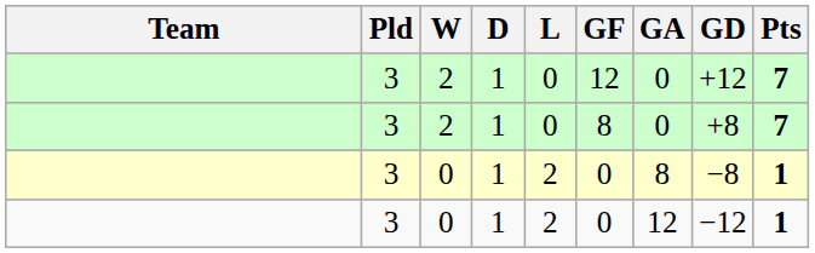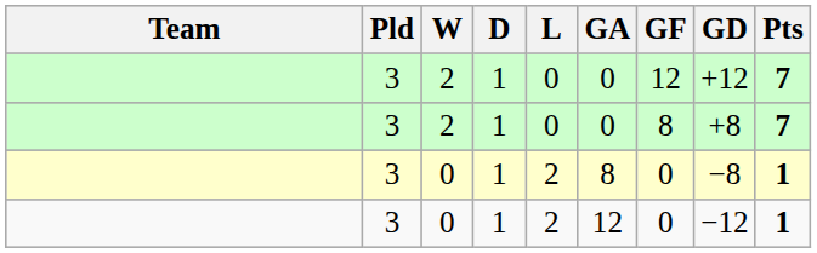columns swapped: GF <-> GA
